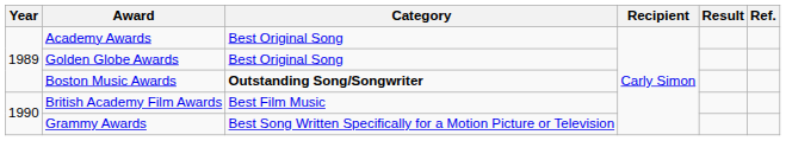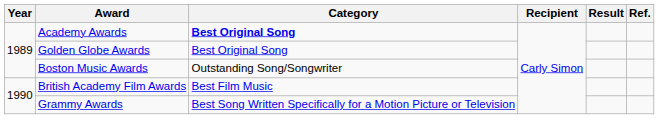Academy Awards | Category: normal -> bold
Boston Music Awards | Category: bold -> normal
